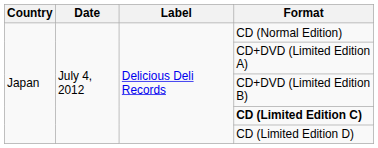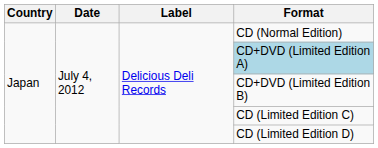CD+DVD (Limited Edition A) | Format: no background -> lightblue background
CD (Limited Edition C) | Format: bold -> normal
